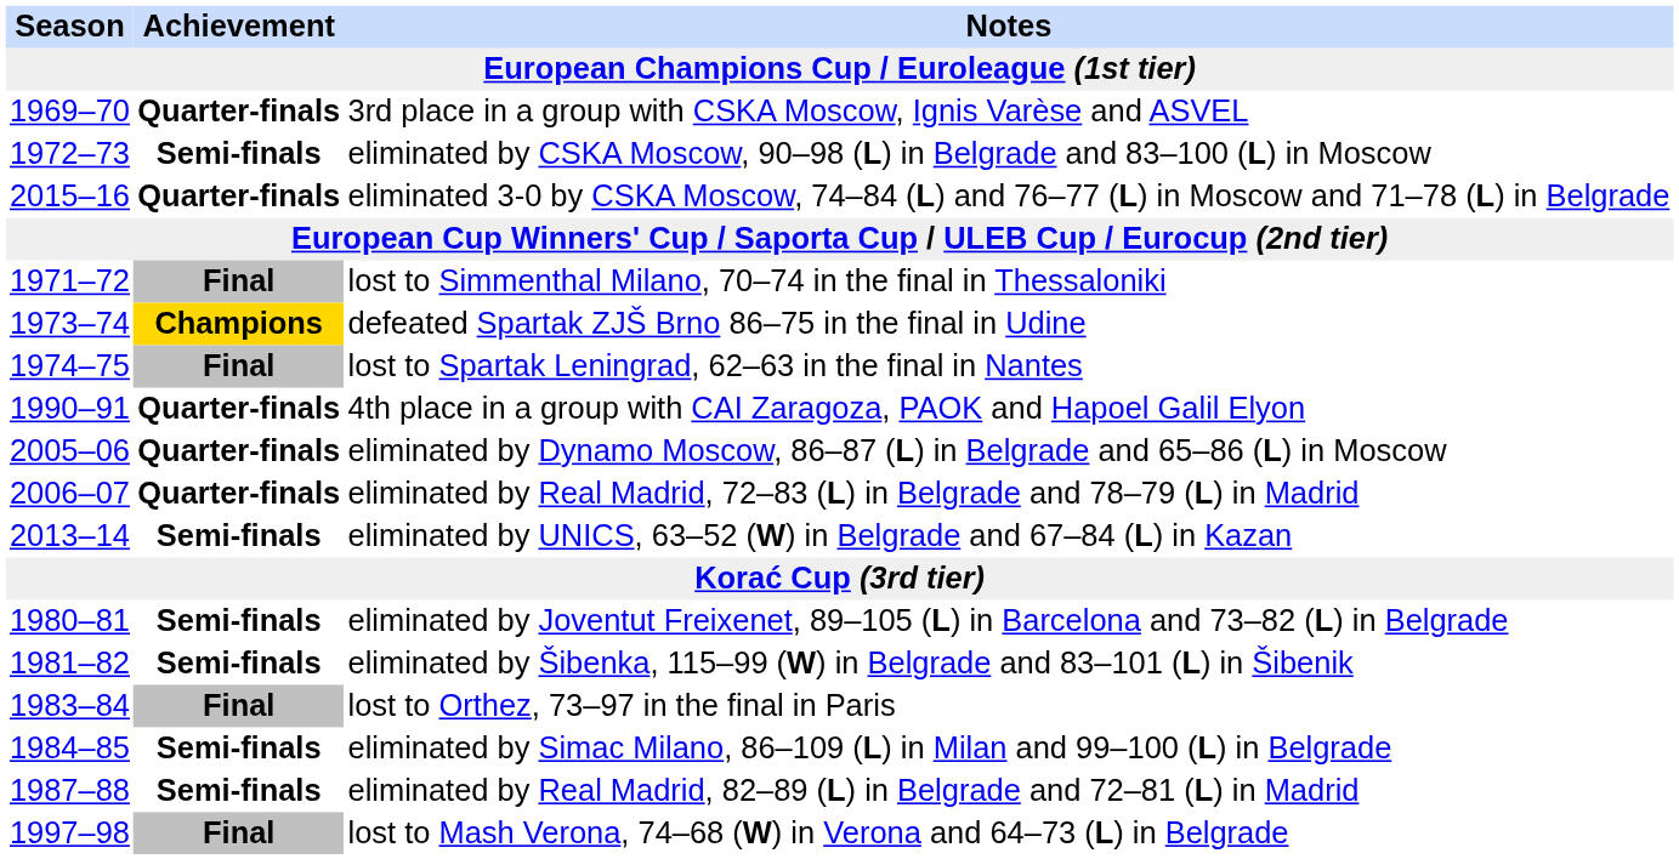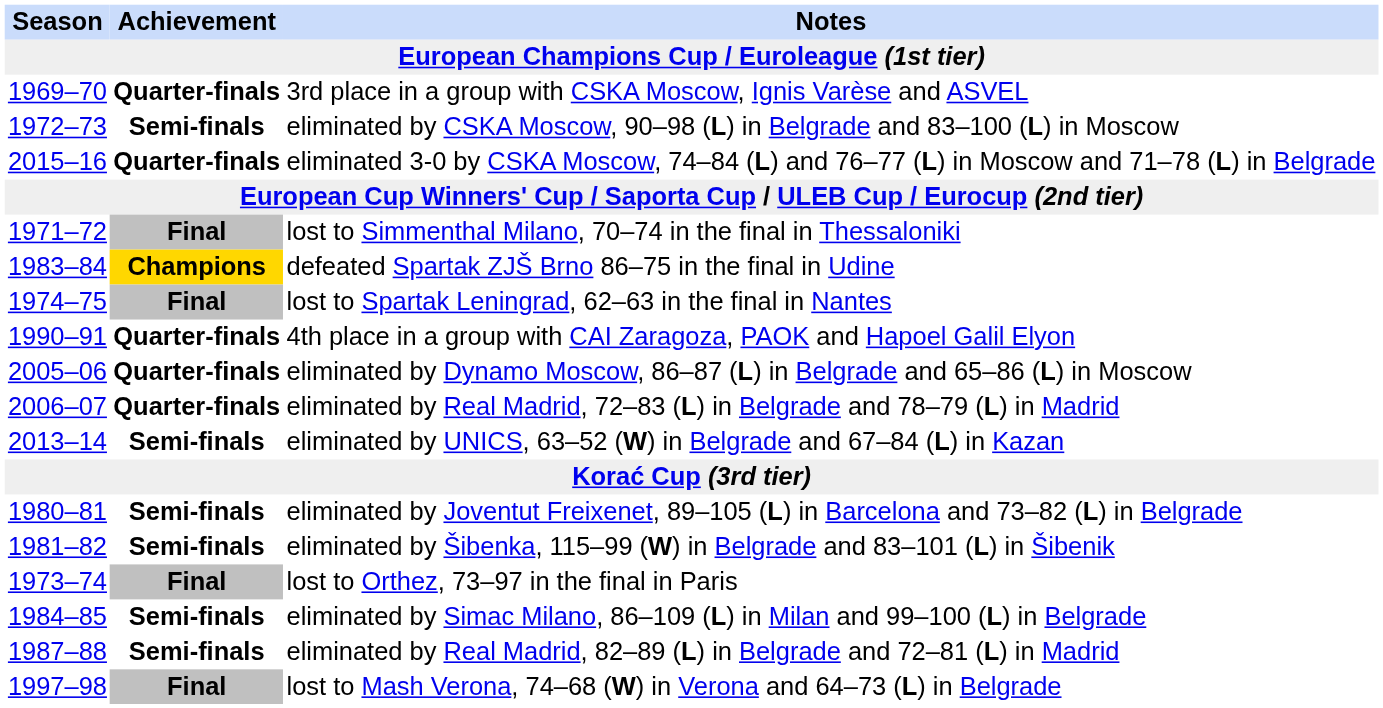defeated Spartak ZJŠ Brno 86–75 in the final in Udine | Season: 1973–74 -> 1983–84
lost to Orthez, 73–97 in the final in Paris | Season: 1983–84 -> 1973–74
